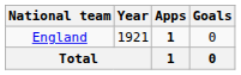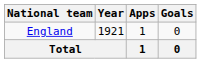England | Apps: bold -> normal
